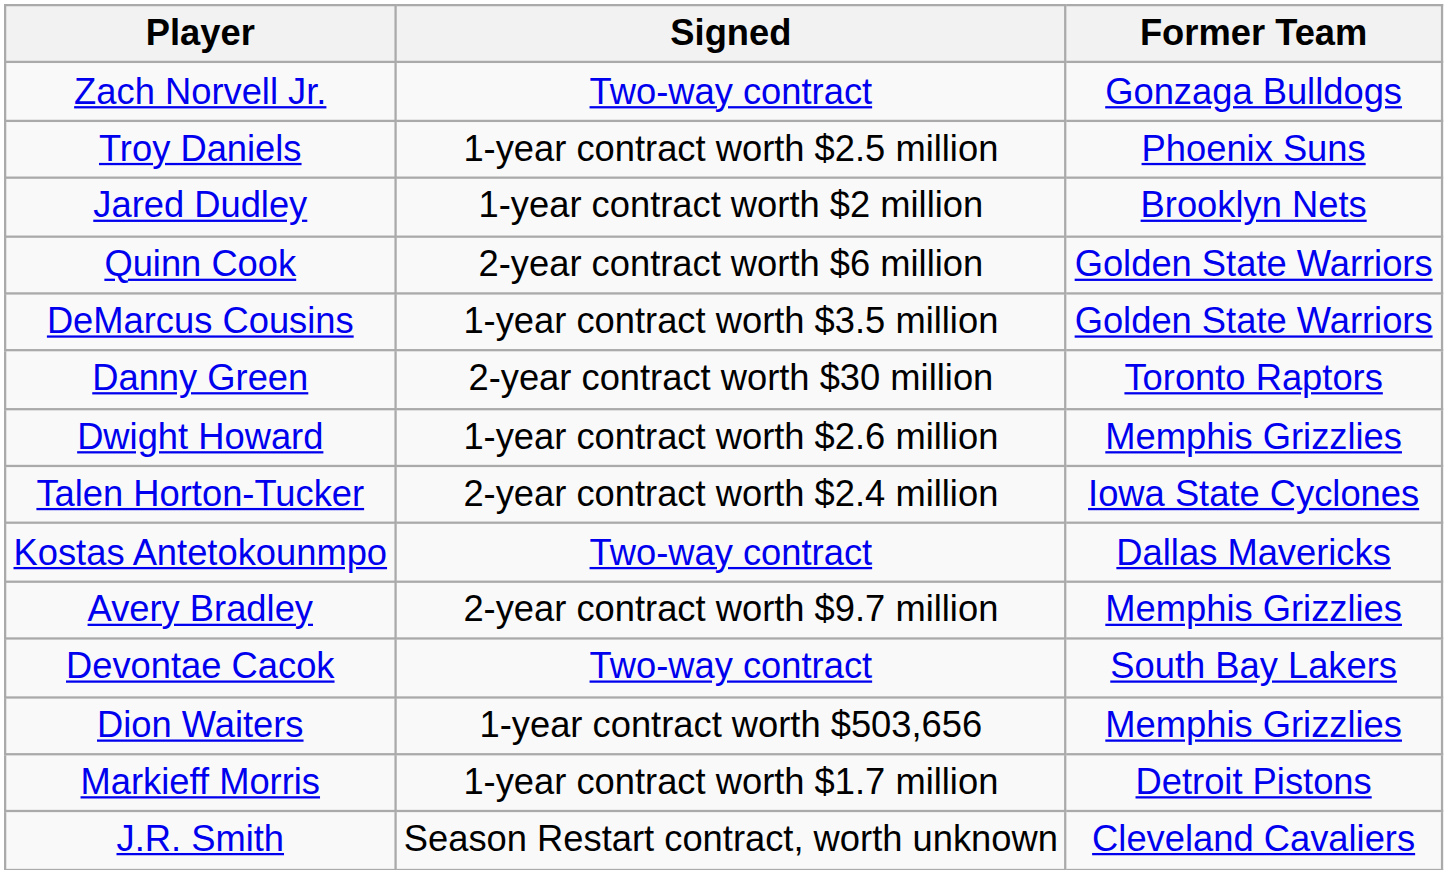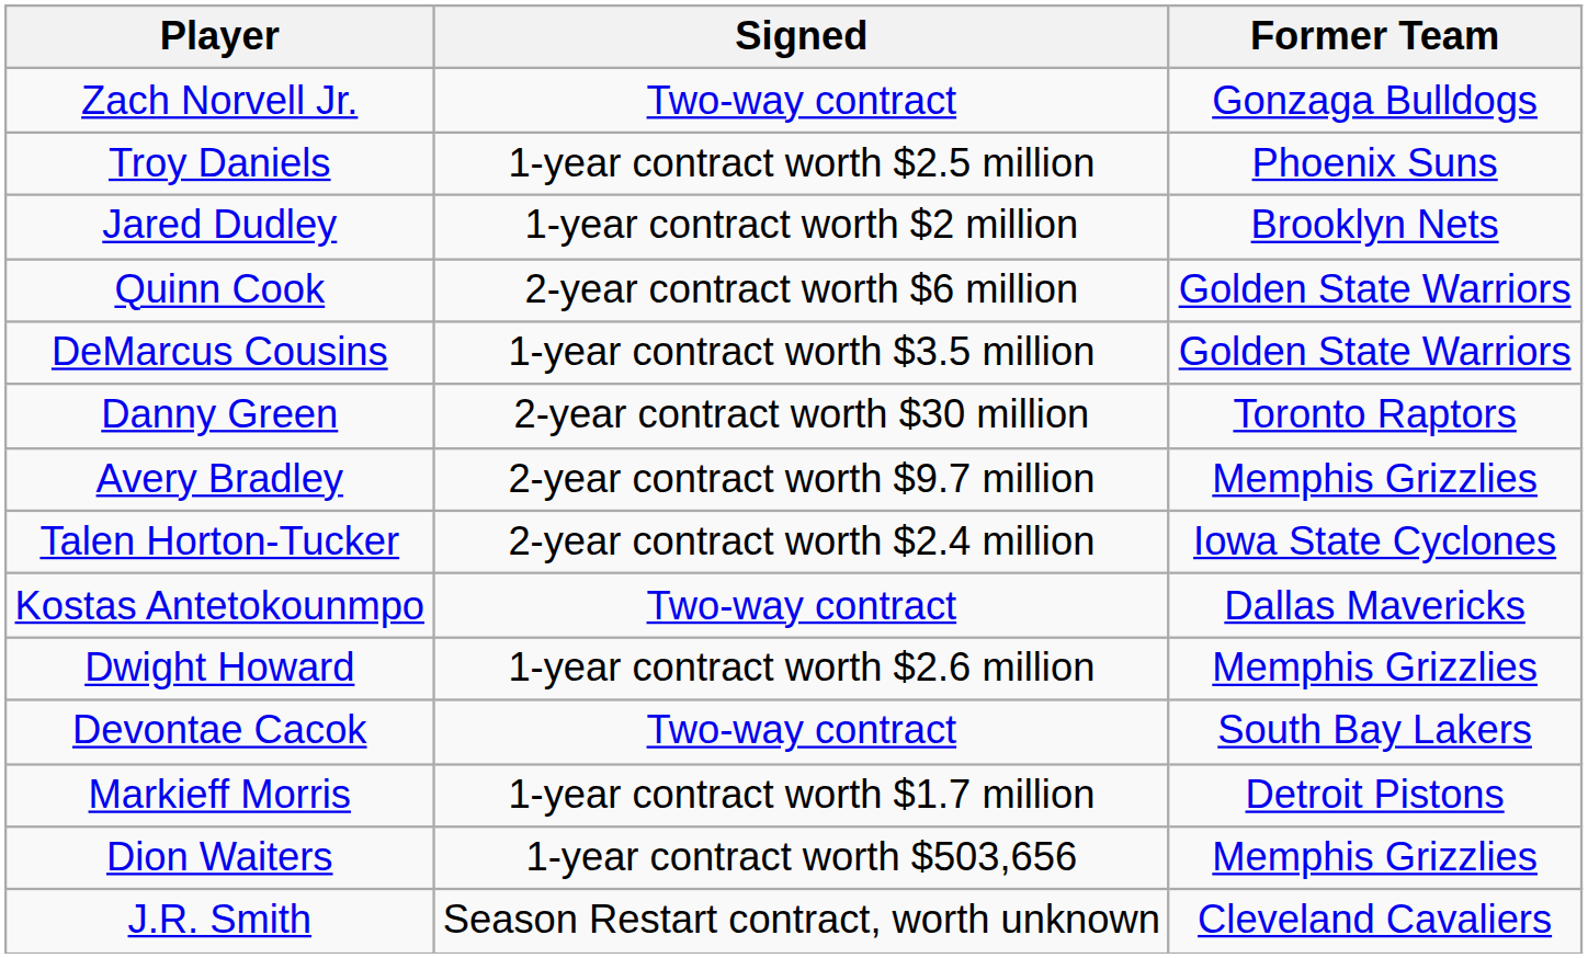rows swapped: Avery Bradley <-> Dwight Howard
rows swapped: Markieff Morris <-> Dion Waiters
